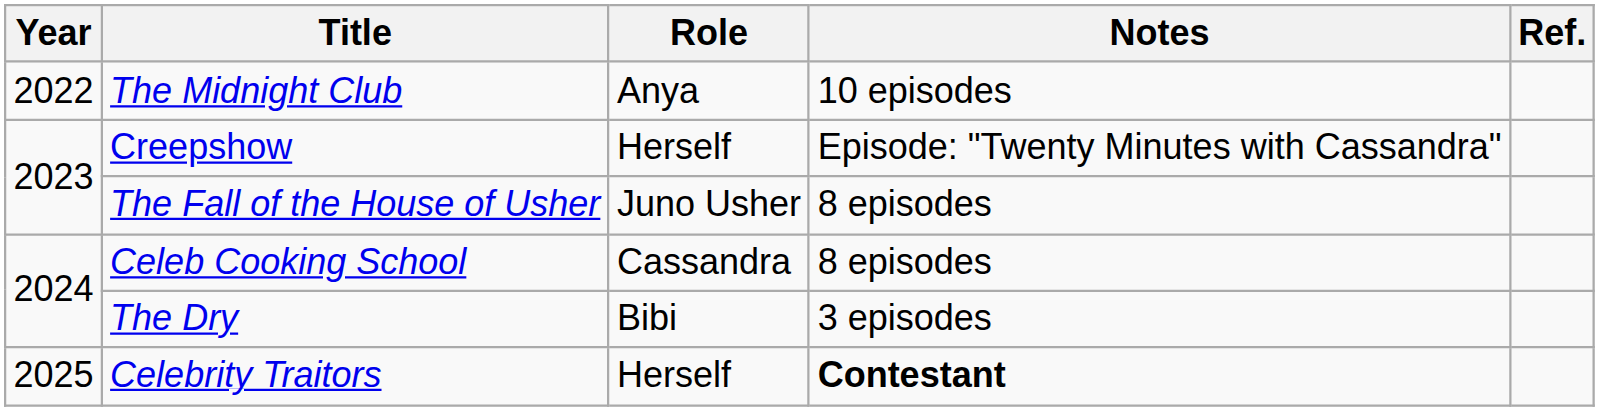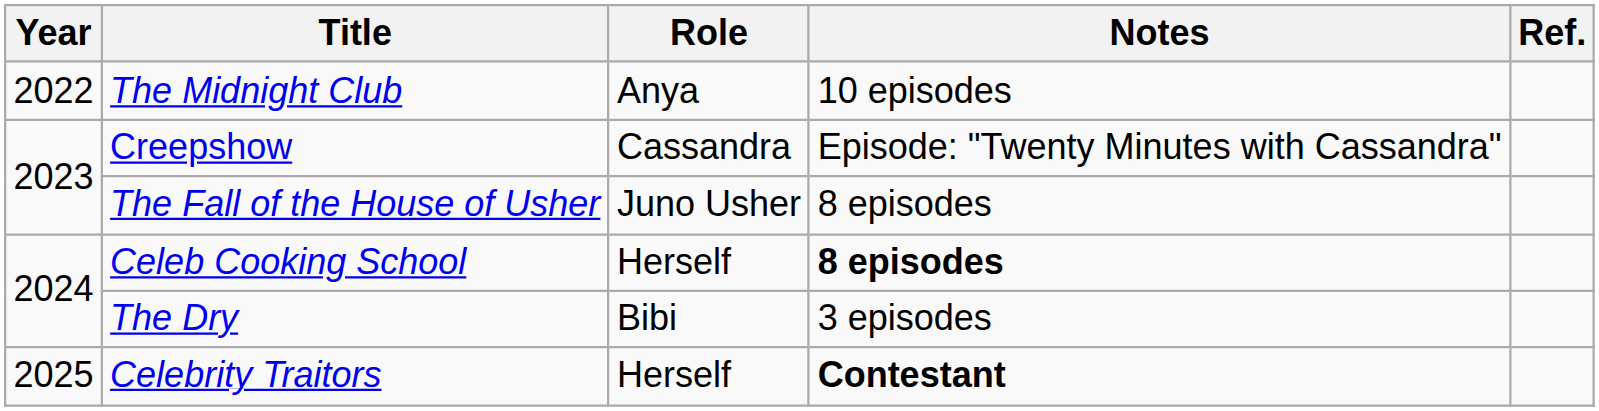Creepshow | Role: Herself -> Cassandra
Celeb Cooking School | Role: Cassandra -> Herself
Celeb Cooking School | Notes: normal -> bold
